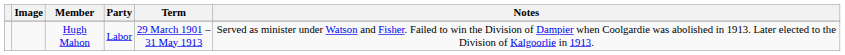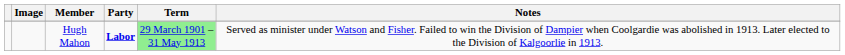Hugh Mahon | Party: normal -> bold
Hugh Mahon | Term: no background -> lightgreen background
